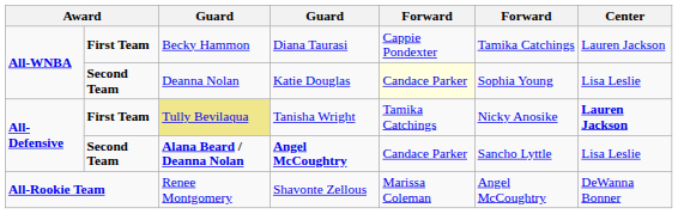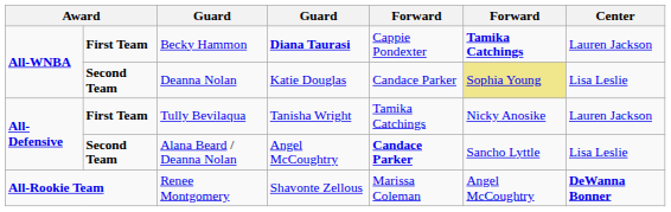row 2 | column 4: normal -> bold
row 2 | column 6: normal -> bold
row 3 | column 5: lightyellow background -> no background
row 3 | column 6: no background -> khaki background
row 4 | column 3: khaki background -> no background
row 4 | Center: bold -> normal
row 5 | column 3: bold -> normal
row 5 | column 4: bold -> normal
row 5 | column 5: normal -> bold
row 6 | Center: normal -> bold
